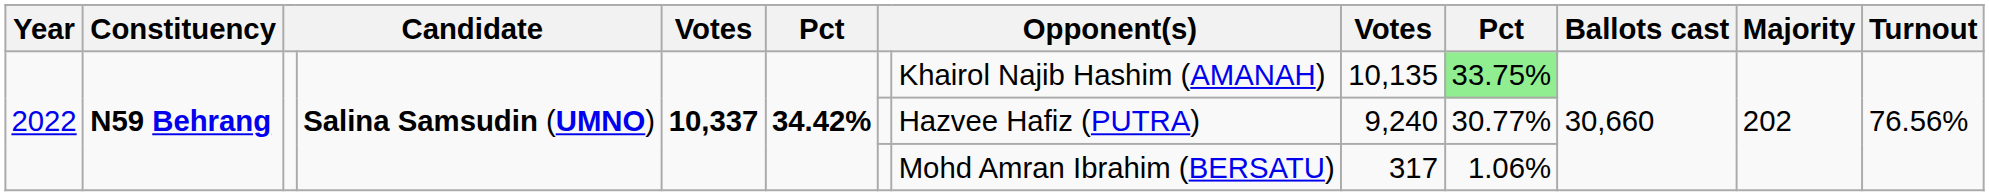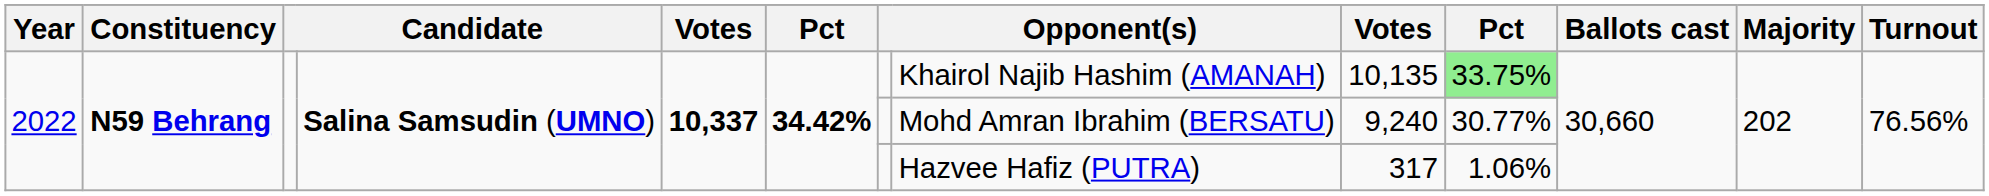row 3 | column 8: Hazvee Hafiz (PUTRA) -> Mohd Amran Ibrahim (BERSATU)
row 4 | column 8: Mohd Amran Ibrahim (BERSATU) -> Hazvee Hafiz (PUTRA)
